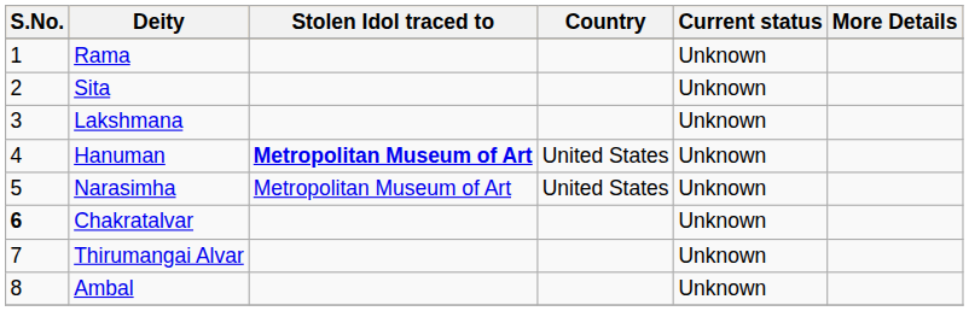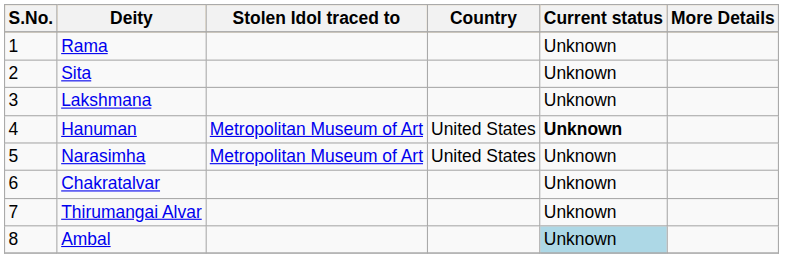Hanuman | Stolen Idol traced to: bold -> normal
Hanuman | Current status: normal -> bold
Chakratalvar | S.No.: bold -> normal
Ambal | Current status: no background -> lightblue background
